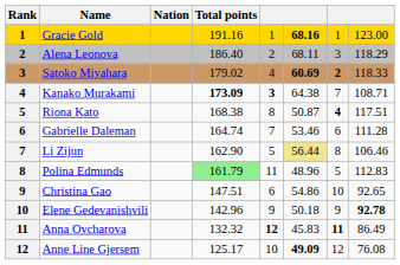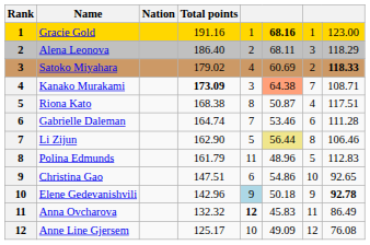Satoko Miyahara | column 6: bold -> normal
Satoko Miyahara | column 7: bold -> normal
Satoko Miyahara | column 8: normal -> bold
Kanako Murakami | column 5: bold -> normal
Kanako Murakami | column 6: no background -> lightsalmon background
Riona Kato | column 7: bold -> normal
Polina Edmunds | Total points: lightgreen background -> no background
Elene Gedevanishvili | column 5: no background -> lightblue background
Anna Ovcharova | column 7: bold -> normal
Anne Line Gjersem | column 6: bold -> normal
